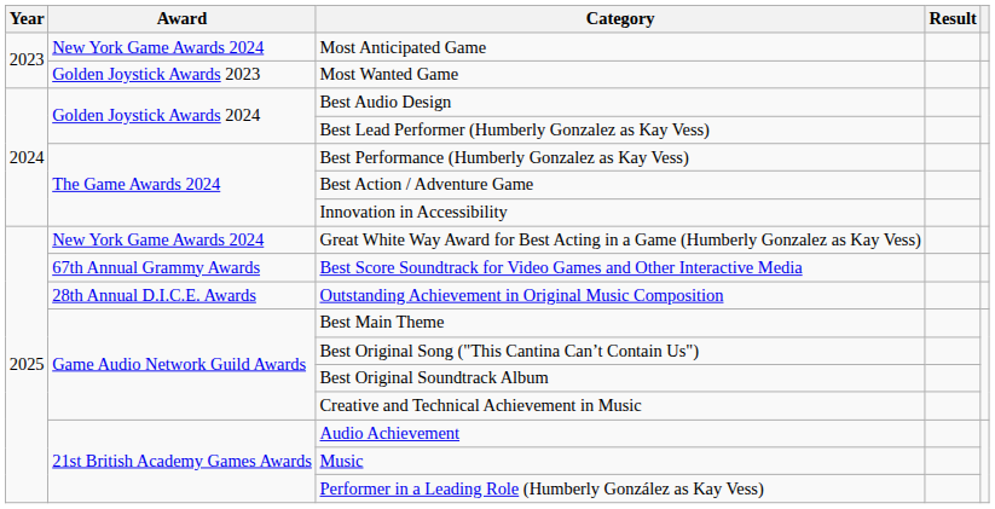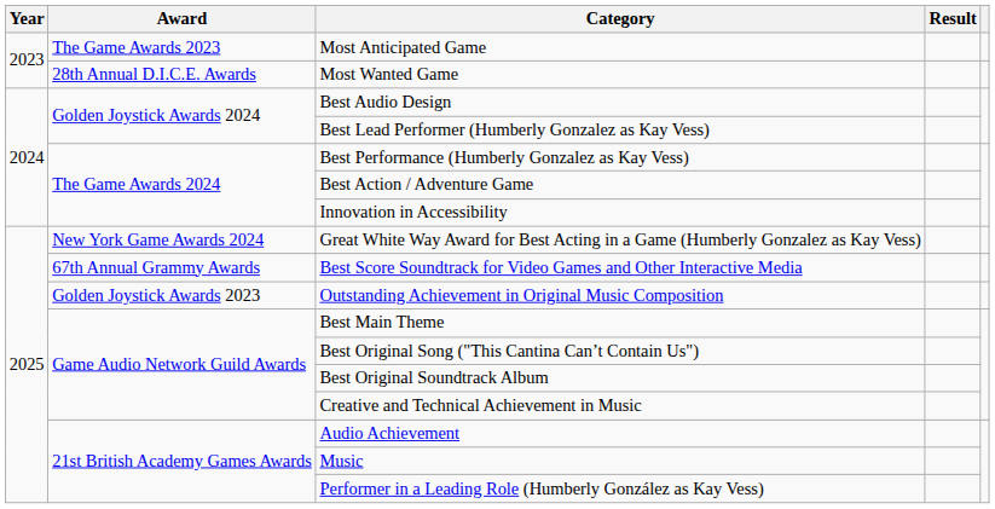Most Anticipated Game | Award: New York Game Awards 2024 -> The Game Awards 2023
Most Wanted Game | Award: Golden Joystick Awards 2023 -> 28th Annual D.I.C.E. Awards
Outstanding Achievement in Original Music Composition | Award: 28th Annual D.I.C.E. Awards -> Golden Joystick Awards 2023
